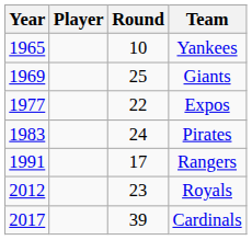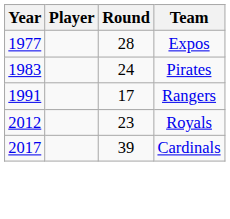- row: 1965 | 10 | Yankees
- row: 1969 | 25 | Giants
Expos | Round: 22 -> 28
